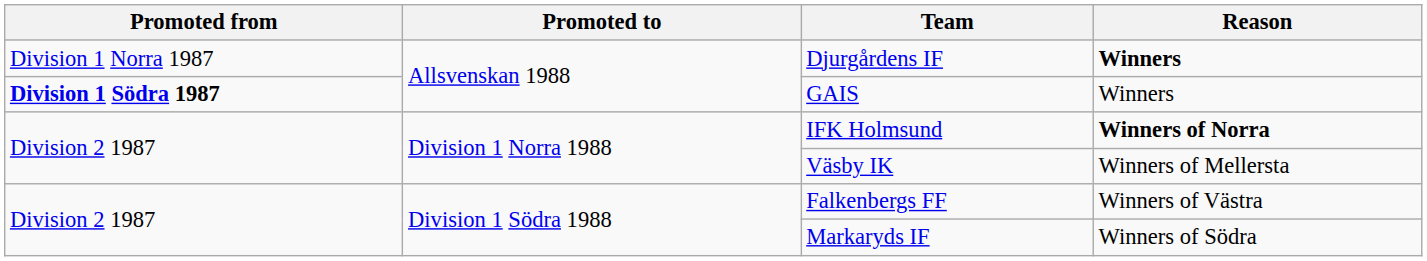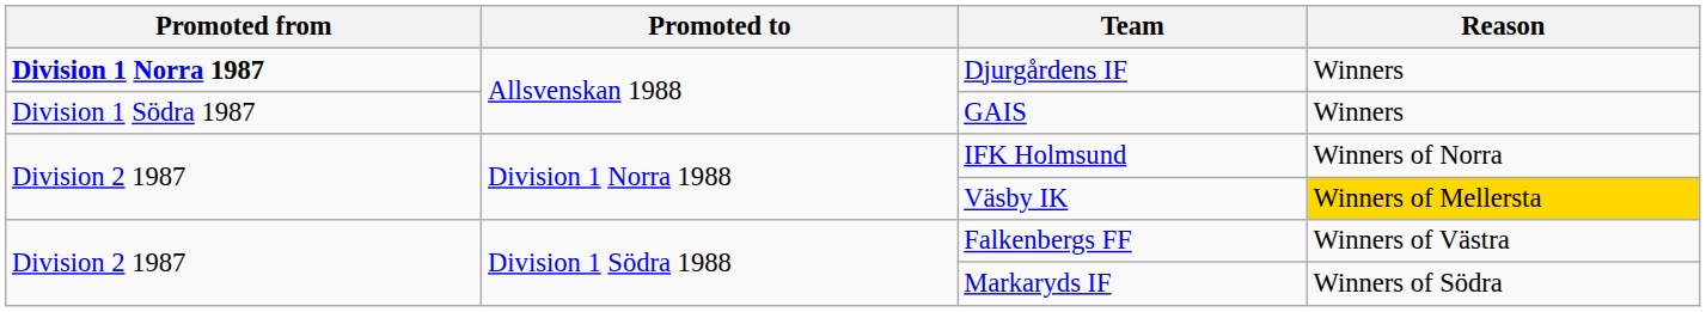Djurgårdens IF | Promoted from: normal -> bold
Djurgårdens IF | Reason: bold -> normal
GAIS | Promoted from: bold -> normal
IFK Holmsund | Reason: bold -> normal
Väsby IK | Reason: no background -> gold background
